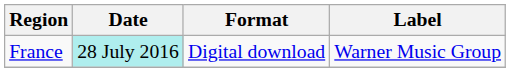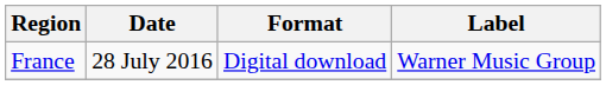France | Date: paleturquoise background -> no background
